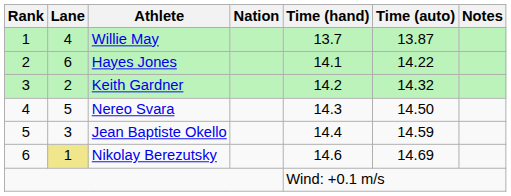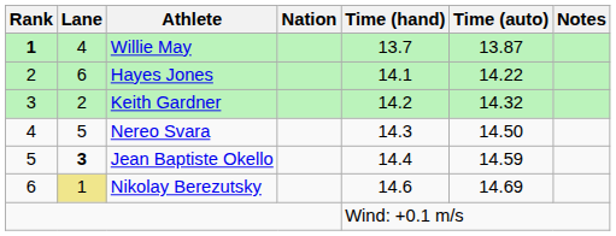Willie May | Rank: normal -> bold
Jean Baptiste Okello | Lane: normal -> bold
